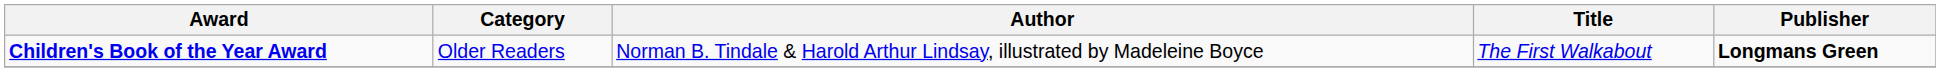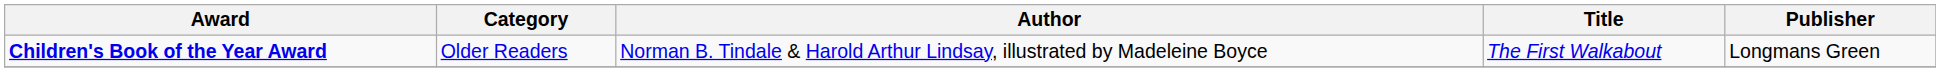Children's Book of the Year Award | Publisher: bold -> normal
